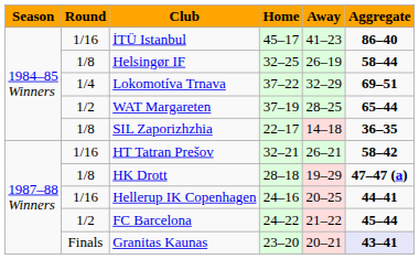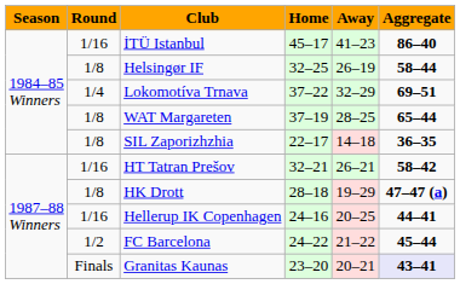WAT Margareten | Round: 1/2 -> 1/8
